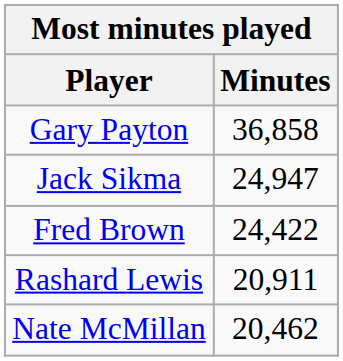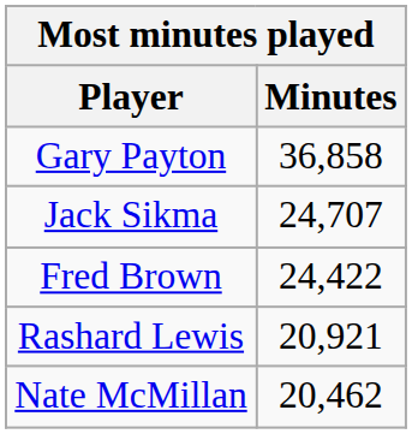Jack Sikma | Minutes: 24,947 -> 24,707
Rashard Lewis | Minutes: 20,911 -> 20,921
